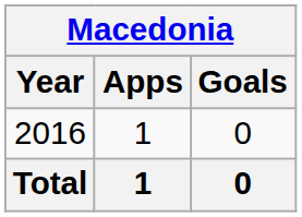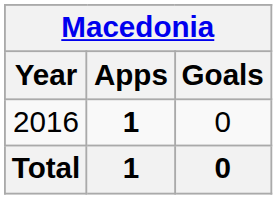2016 | Apps: normal -> bold
